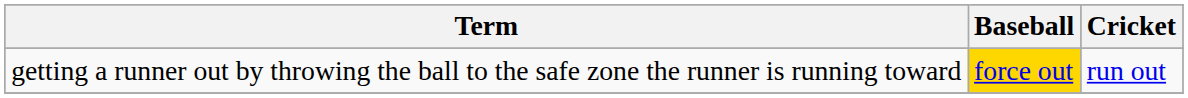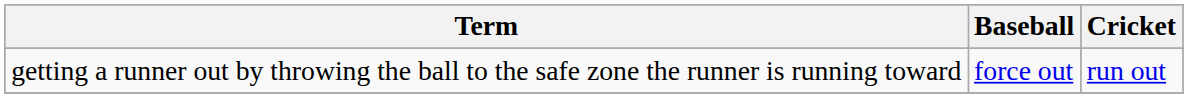row 2 | Baseball: gold background -> no background
